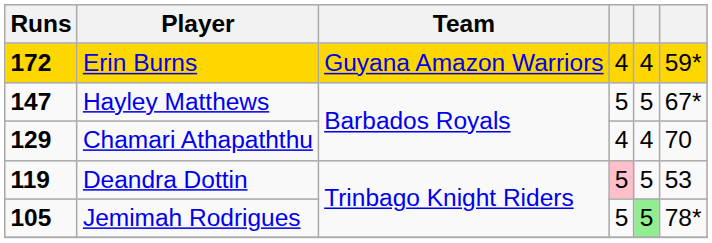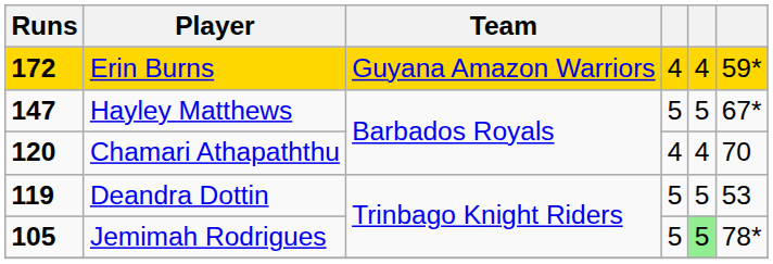Chamari Athapaththu | Runs: 129 -> 120
Deandra Dottin | column 4: pink background -> no background
